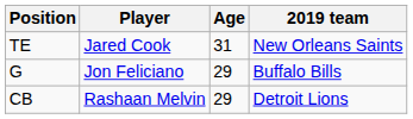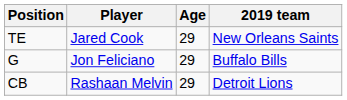TE | Age: 31 -> 29
